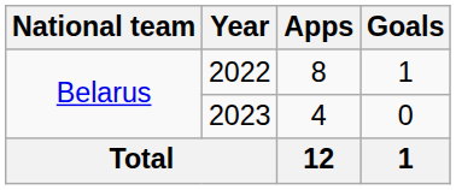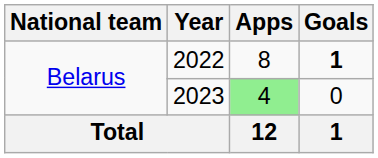2022 | Goals: normal -> bold
2023 | Apps: no background -> lightgreen background
